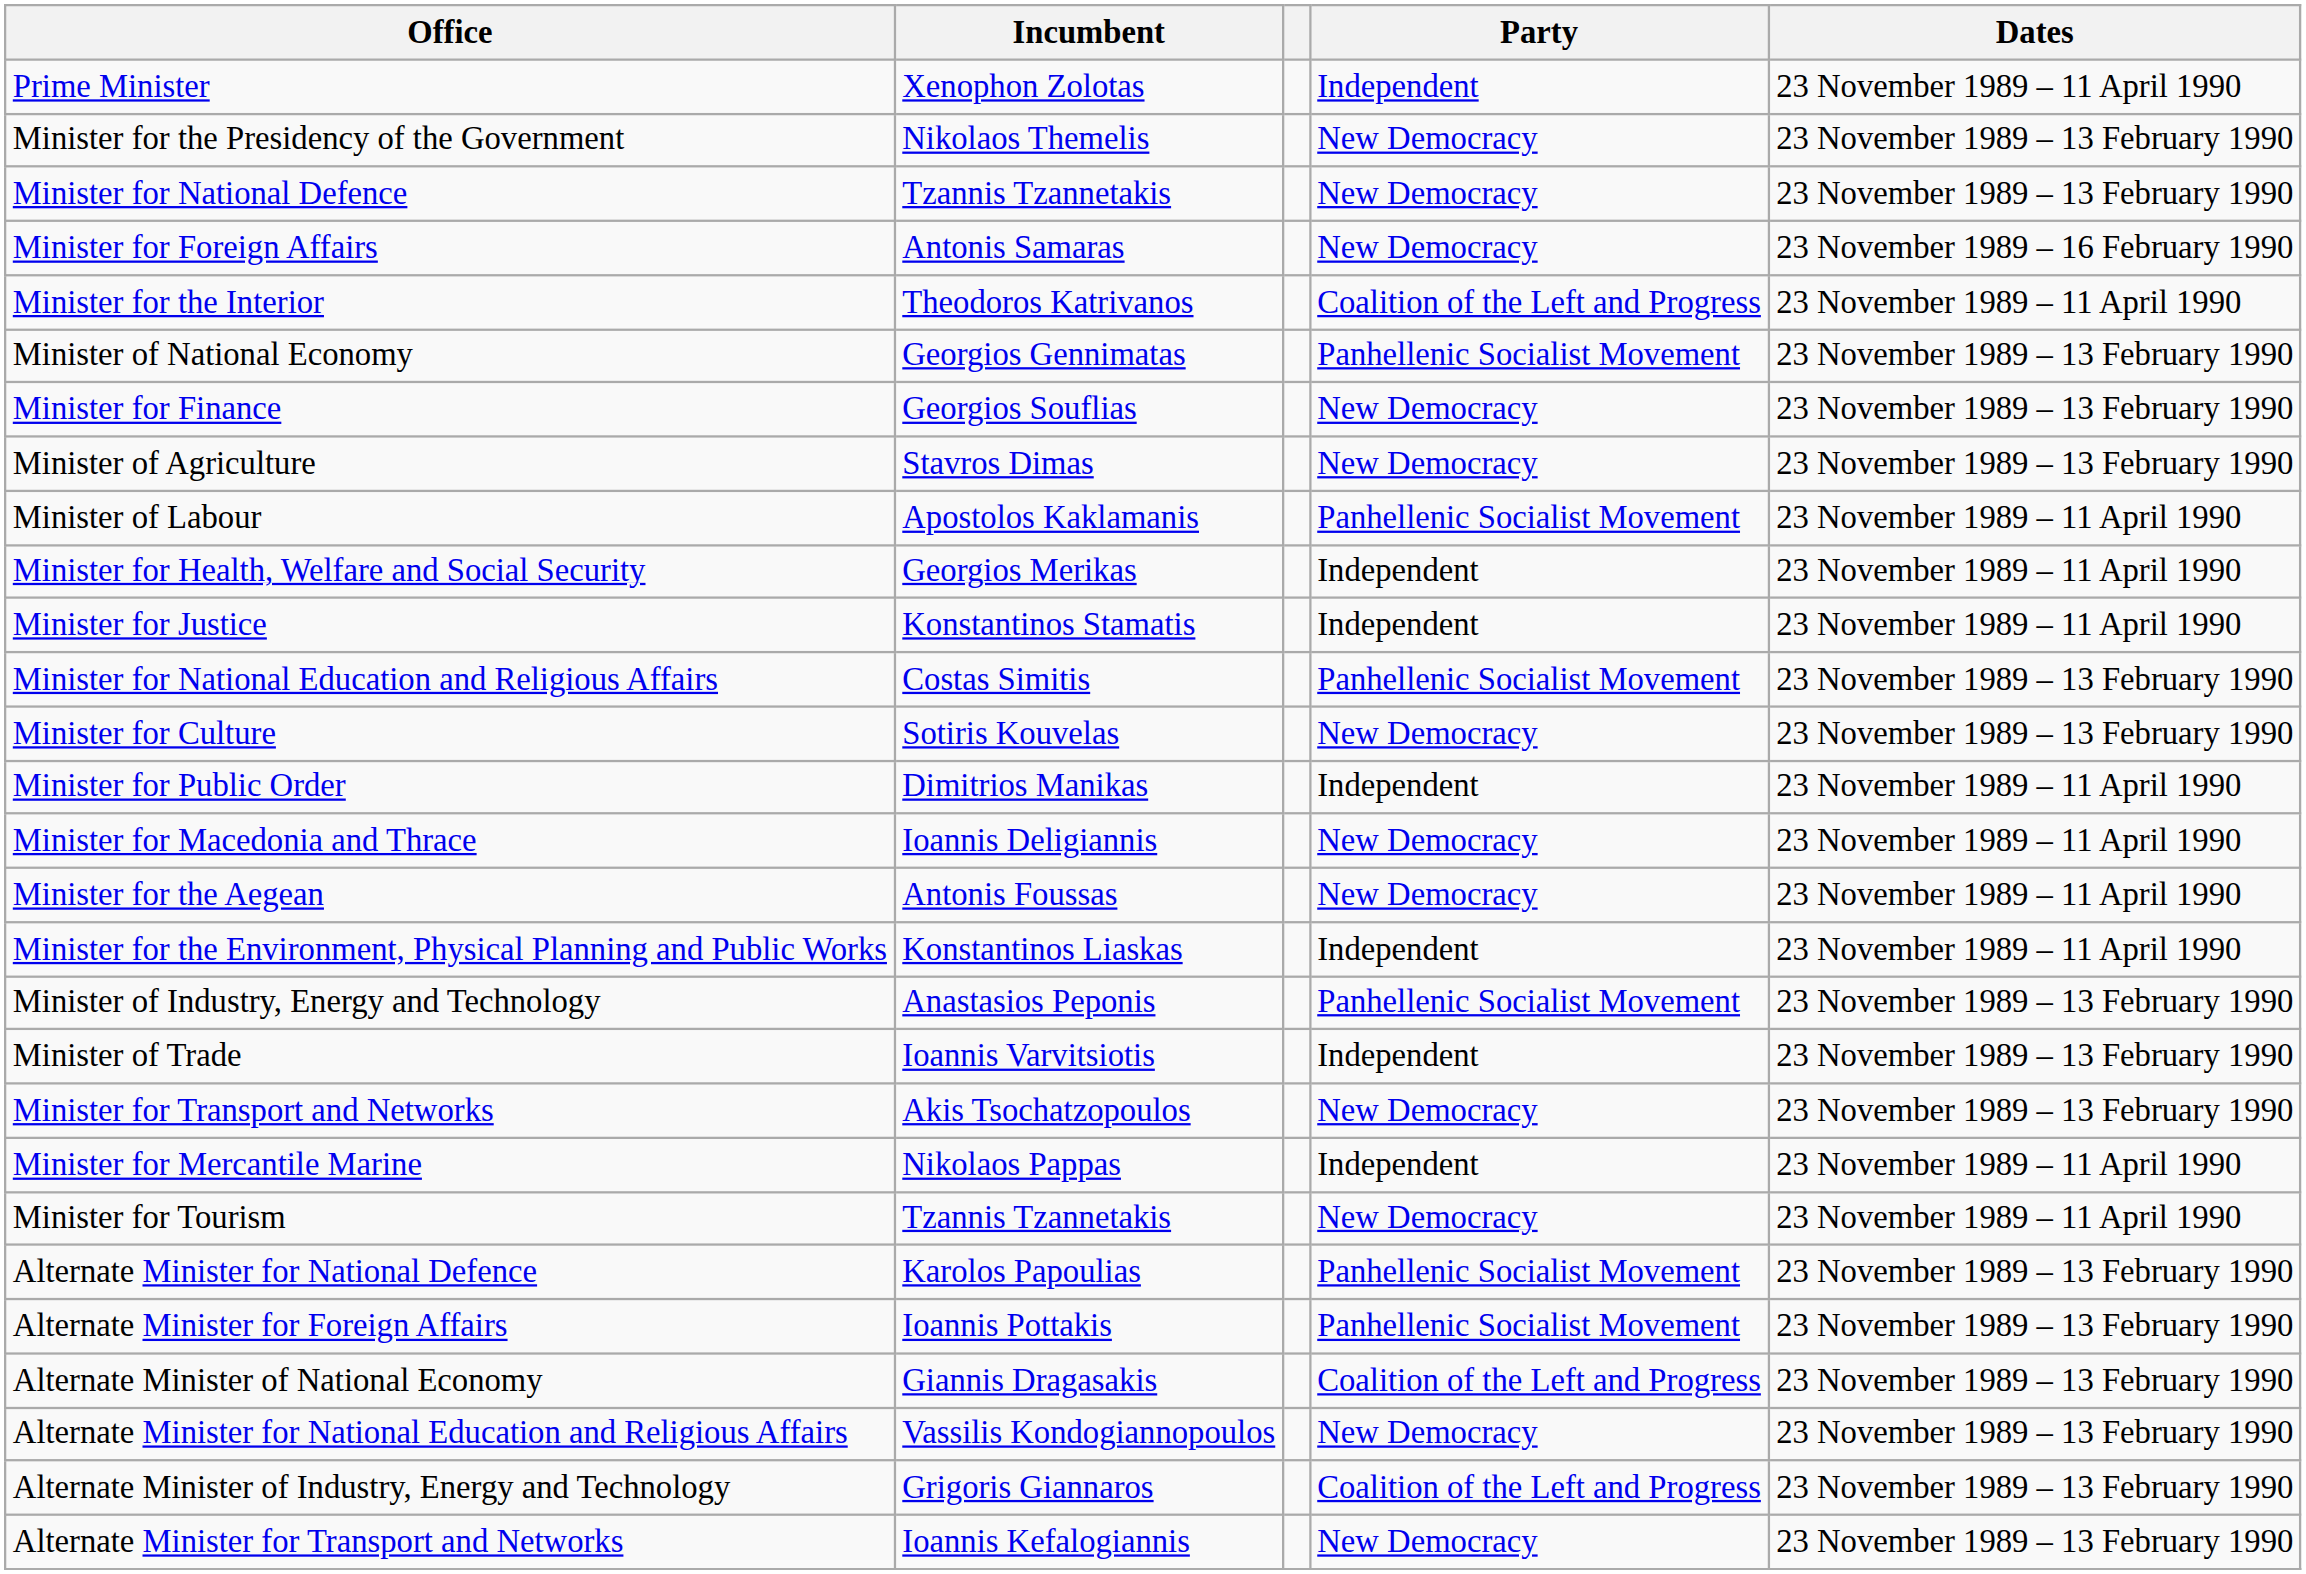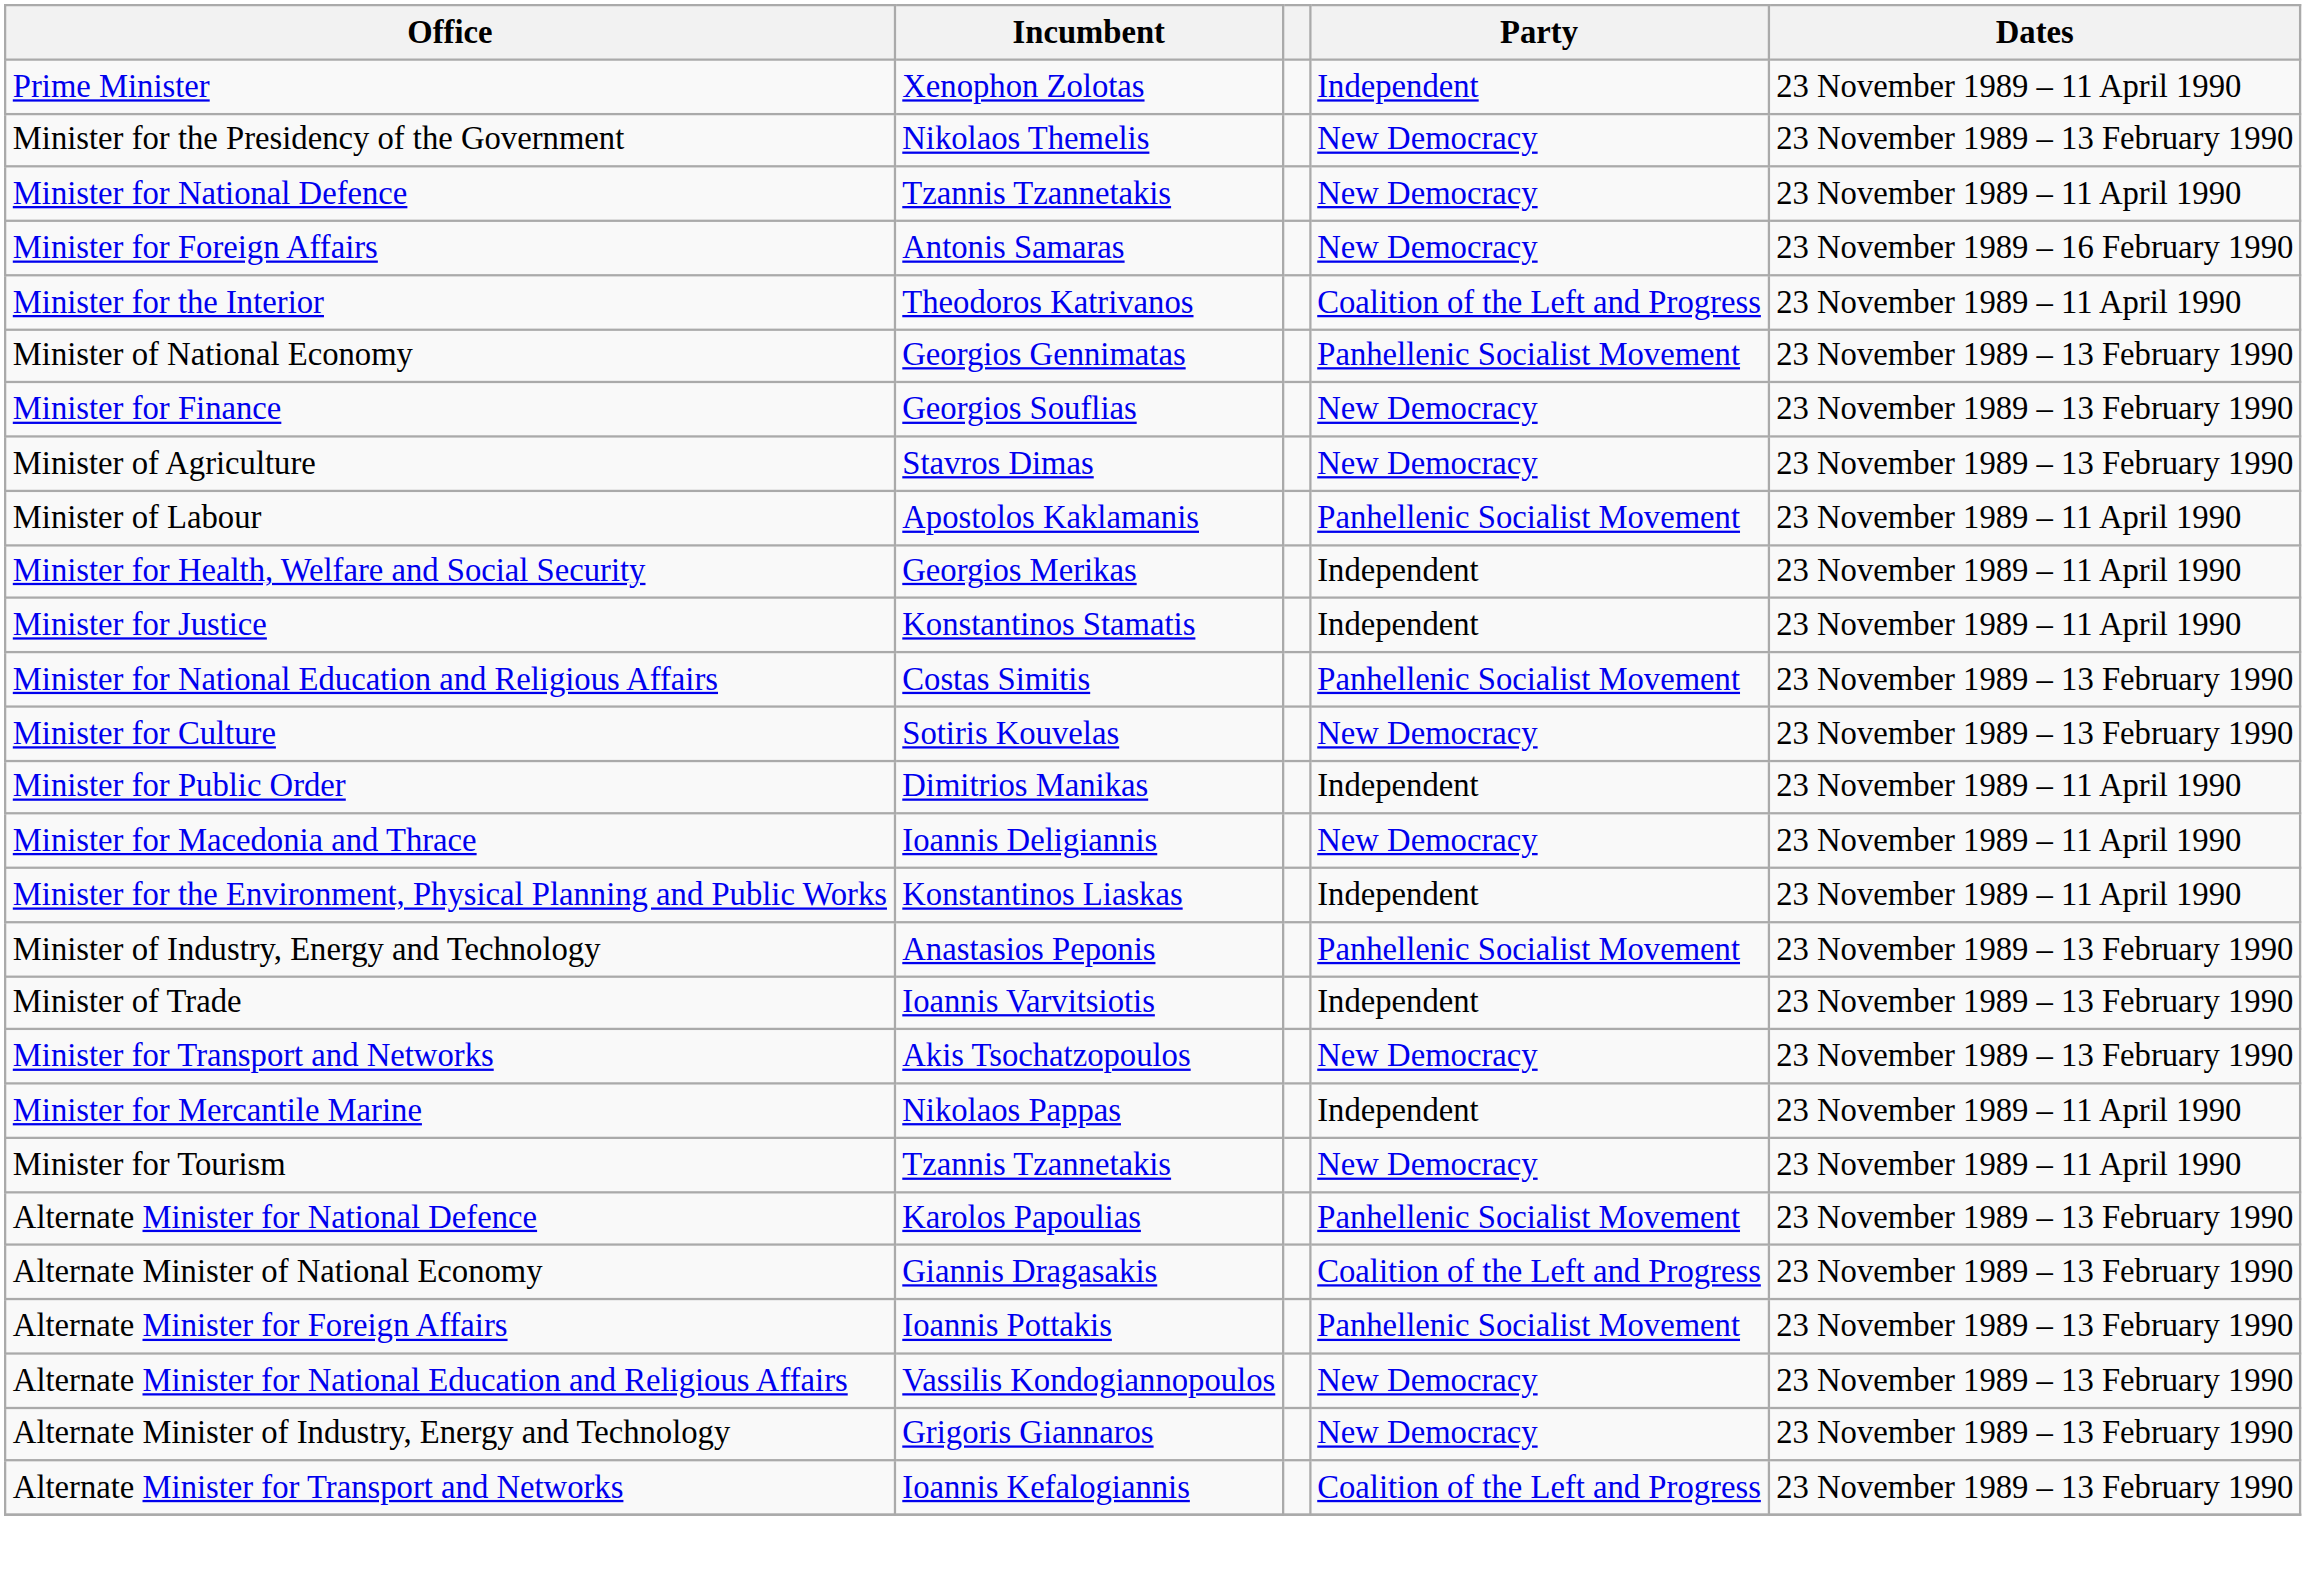Minister for National Defence | Dates: 23 November 1989 – 13 February 1990 -> 23 November 1989 – 11 April 1990
- row: Minister for the Aegean | Antonis Foussas | New Democracy | 23 November 1989 – 11 April 1990
rows swapped: Alternate Minister for Foreign Affairs <-> Alternate Minister of National Economy
Alternate Minister of Industry, Energy and Technology | Party: Coalition of the Left and Progress -> New Democracy
Alternate Minister for Transport and Networks | Party: New Democracy -> Coalition of the Left and Progress
